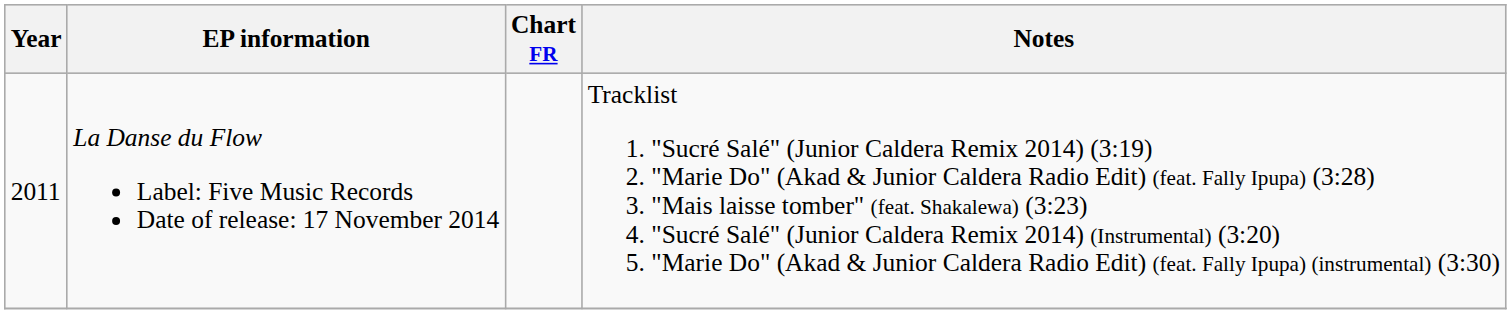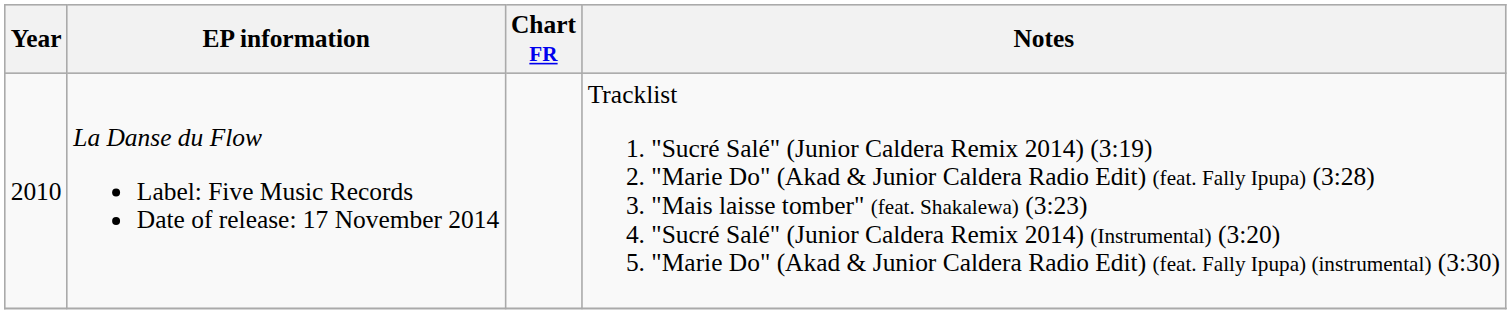row 2 | Year: 2011 -> 2010
